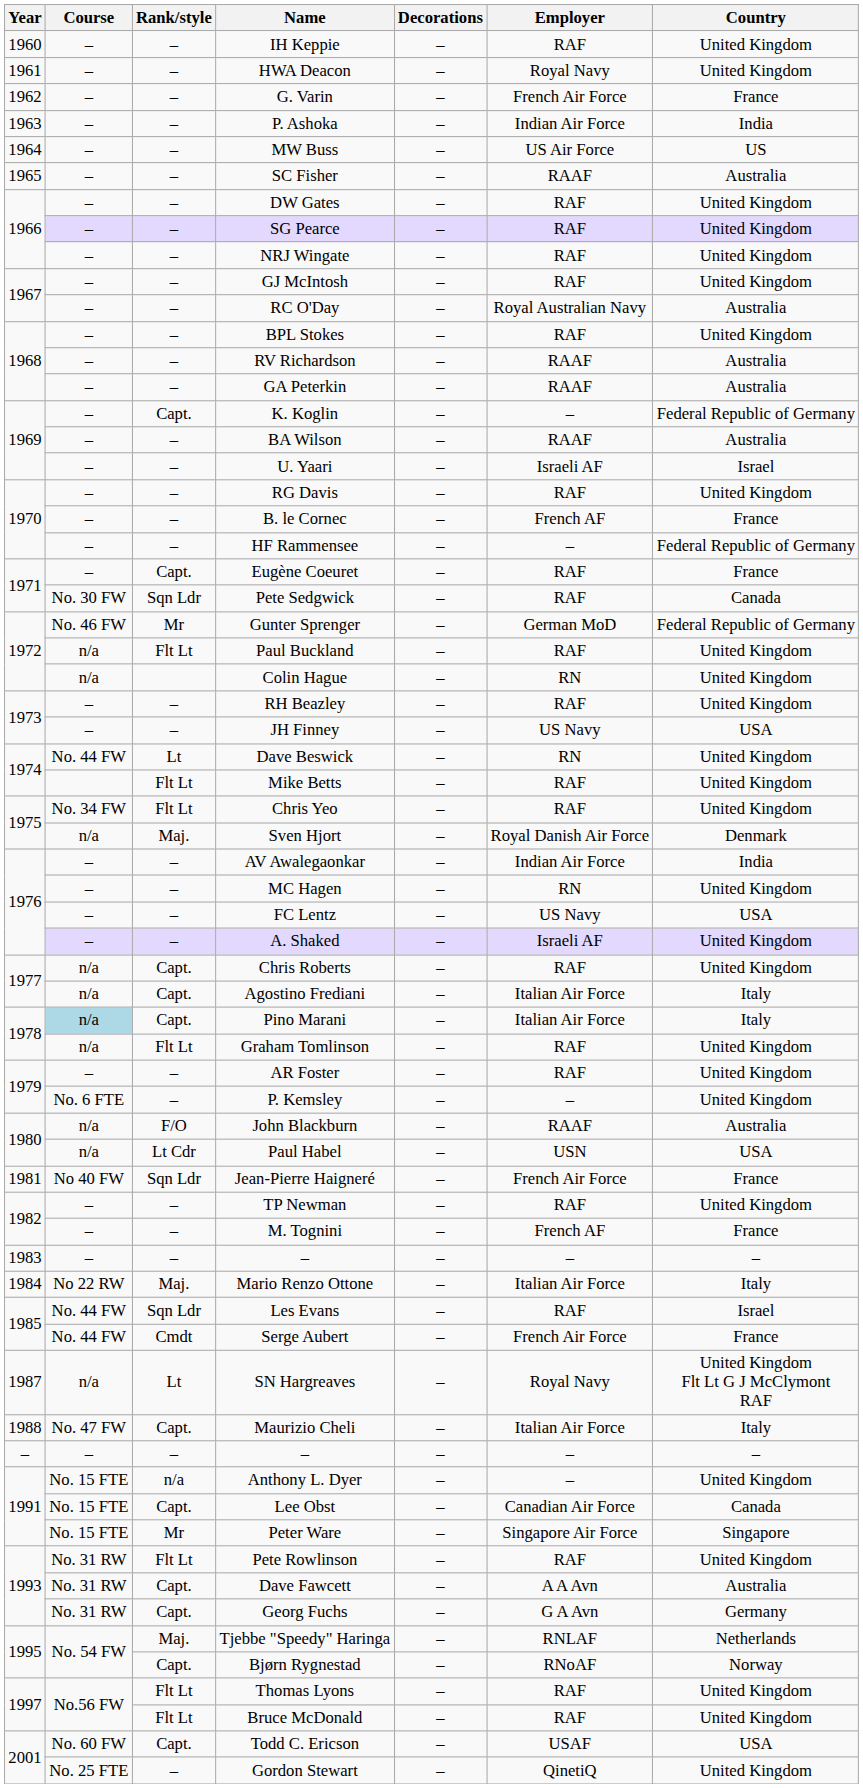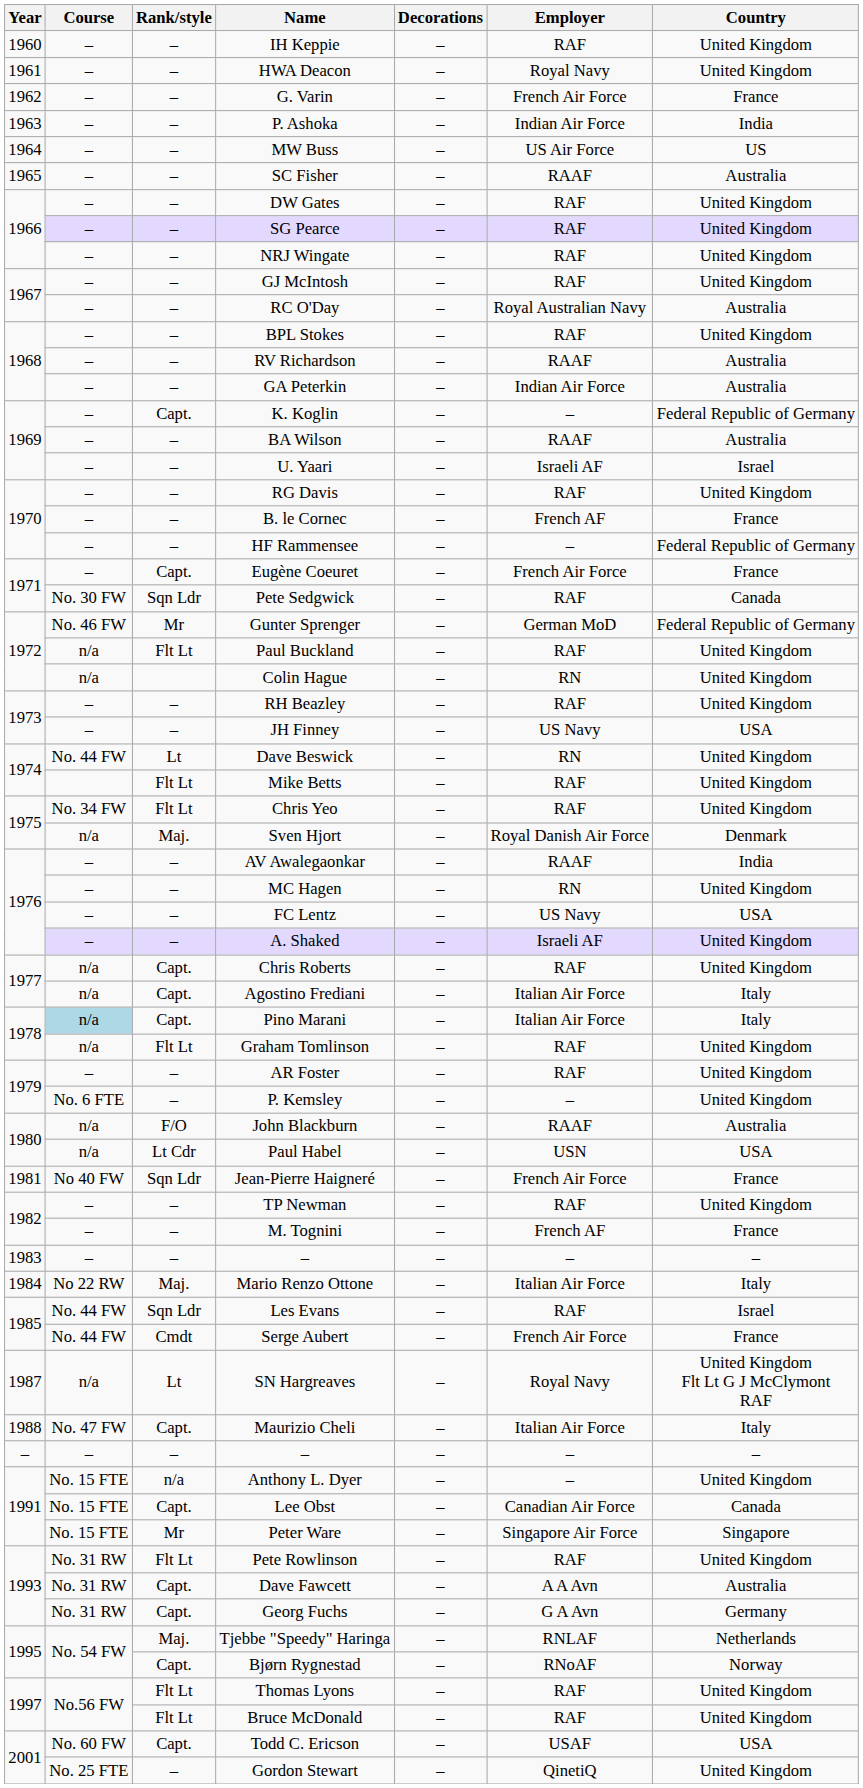GA Peterkin | Employer: RAAF -> Indian Air Force
Eugène Coeuret | Employer: RAF -> French Air Force
AV Awalegaonkar | Employer: Indian Air Force -> RAAF
